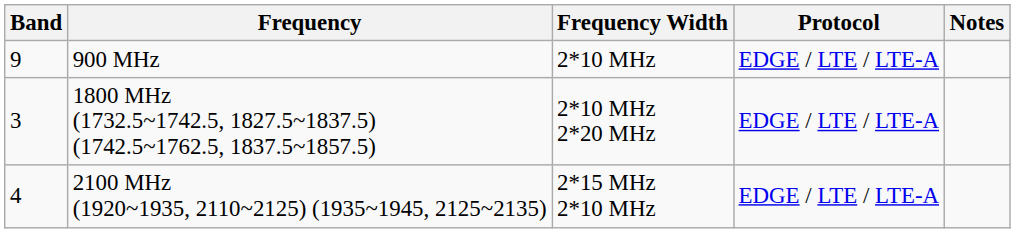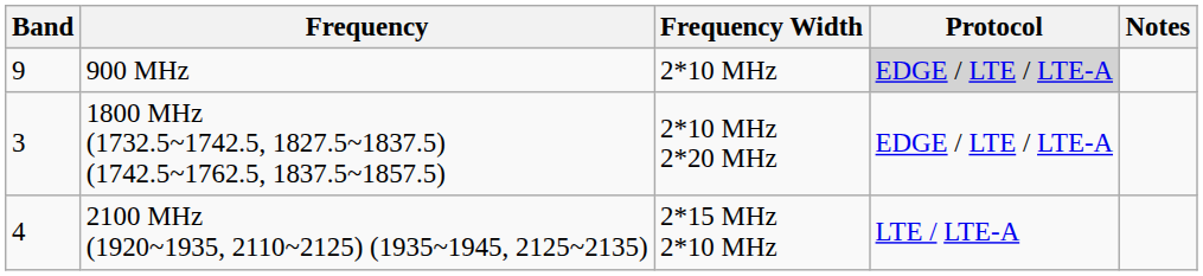900 MHz | Protocol: no background -> lightgrey background
2100 MHz (1920~1935, 2110~2125) (1935~1945, 2125~2135) | Protocol: EDGE / LTE / LTE-A -> LTE / LTE-A
